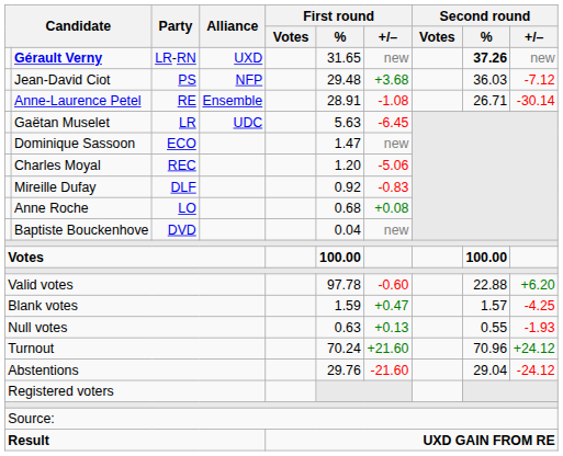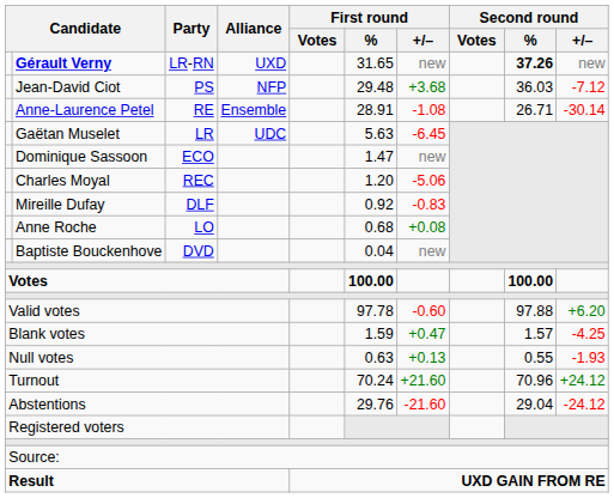Valid votes | Second round / %: 22.88 -> 97.88
